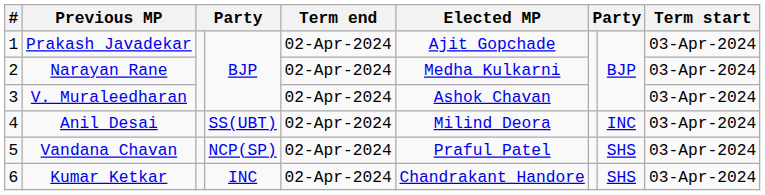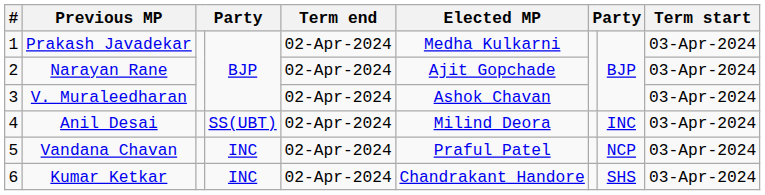Prakash Javadekar | Elected MP: Ajit Gopchade -> Medha Kulkarni
Narayan Rane | Elected MP: Medha Kulkarni -> Ajit Gopchade
Vandana Chavan | column 4: NCP(SP) -> INC
Vandana Chavan | column 8: SHS -> NCP
